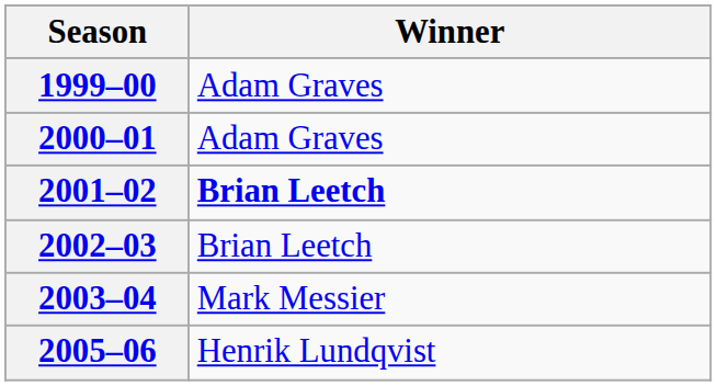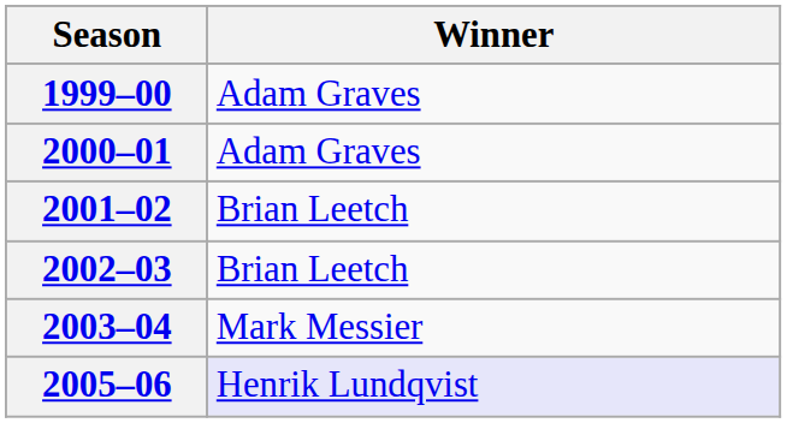2001–02 | Winner: bold -> normal
2005–06 | Winner: no background -> lavender background
